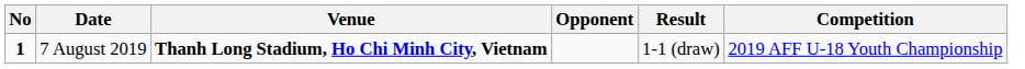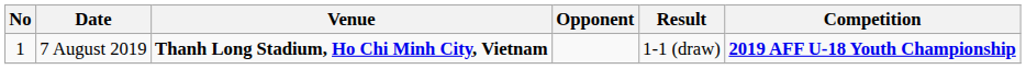7 August 2019 | No: bold -> normal
7 August 2019 | Competition: normal -> bold
